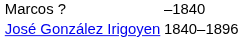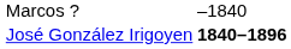José González Irigoyen | column 2: normal -> bold
